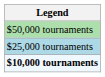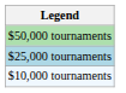row 4 | column 1: bold -> normal
